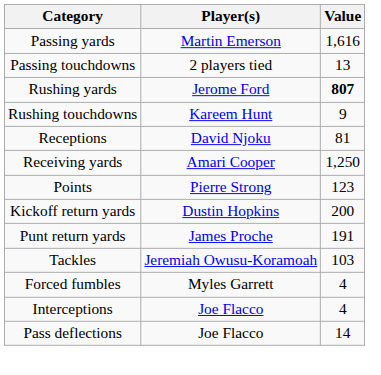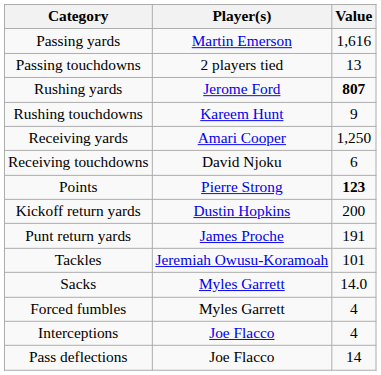- row: Receptions | David Njoku | 81
+ row: Receiving touchdowns | David Njoku | 6
Points | Value: normal -> bold
Tackles | Value: 103 -> 101
+ row: Sacks | Myles Garrett | 14.0
